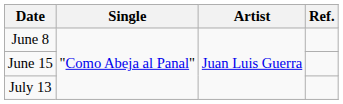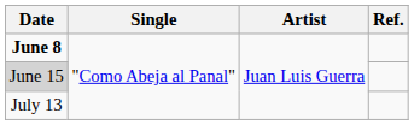June 8 | Date: normal -> bold
June 15 | Date: no background -> lightgrey background
